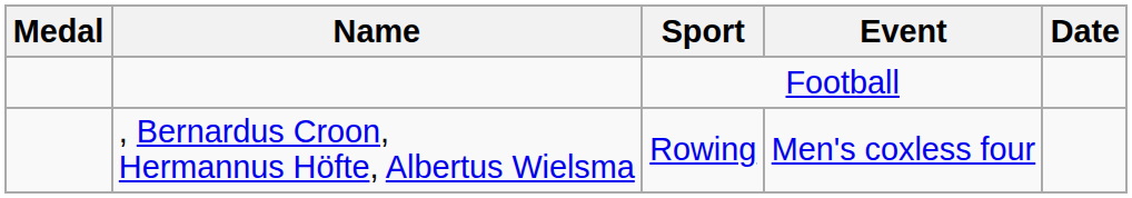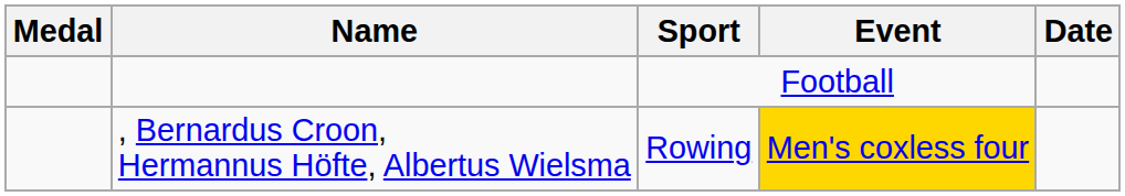, Bernardus Croon, Hermannus Höfte, Albertus Wielsma | Event: no background -> gold background
